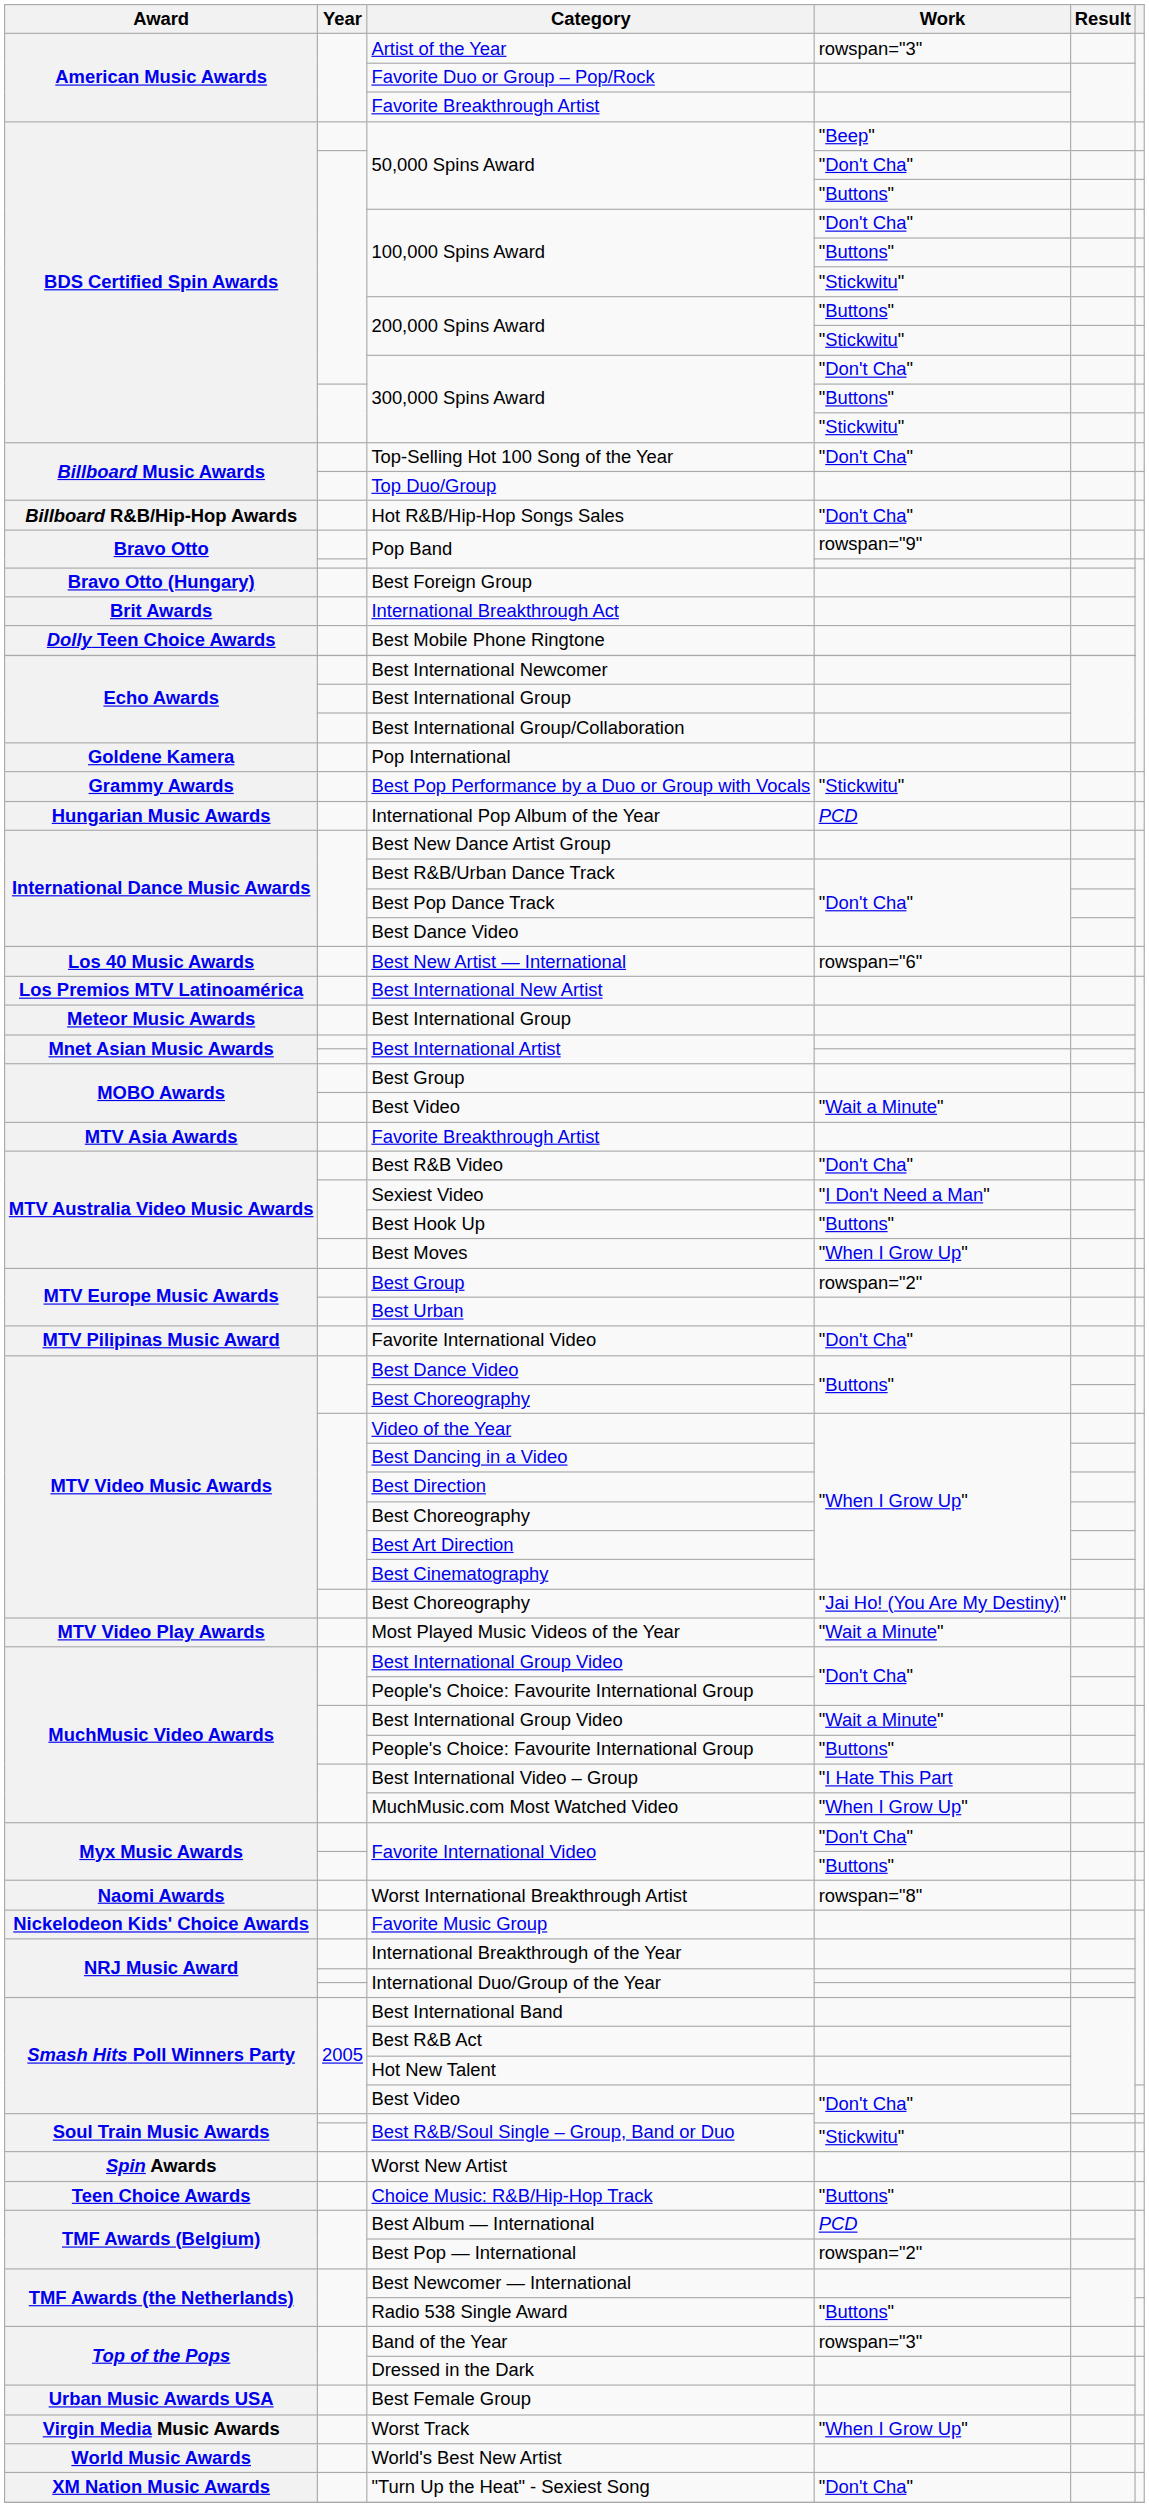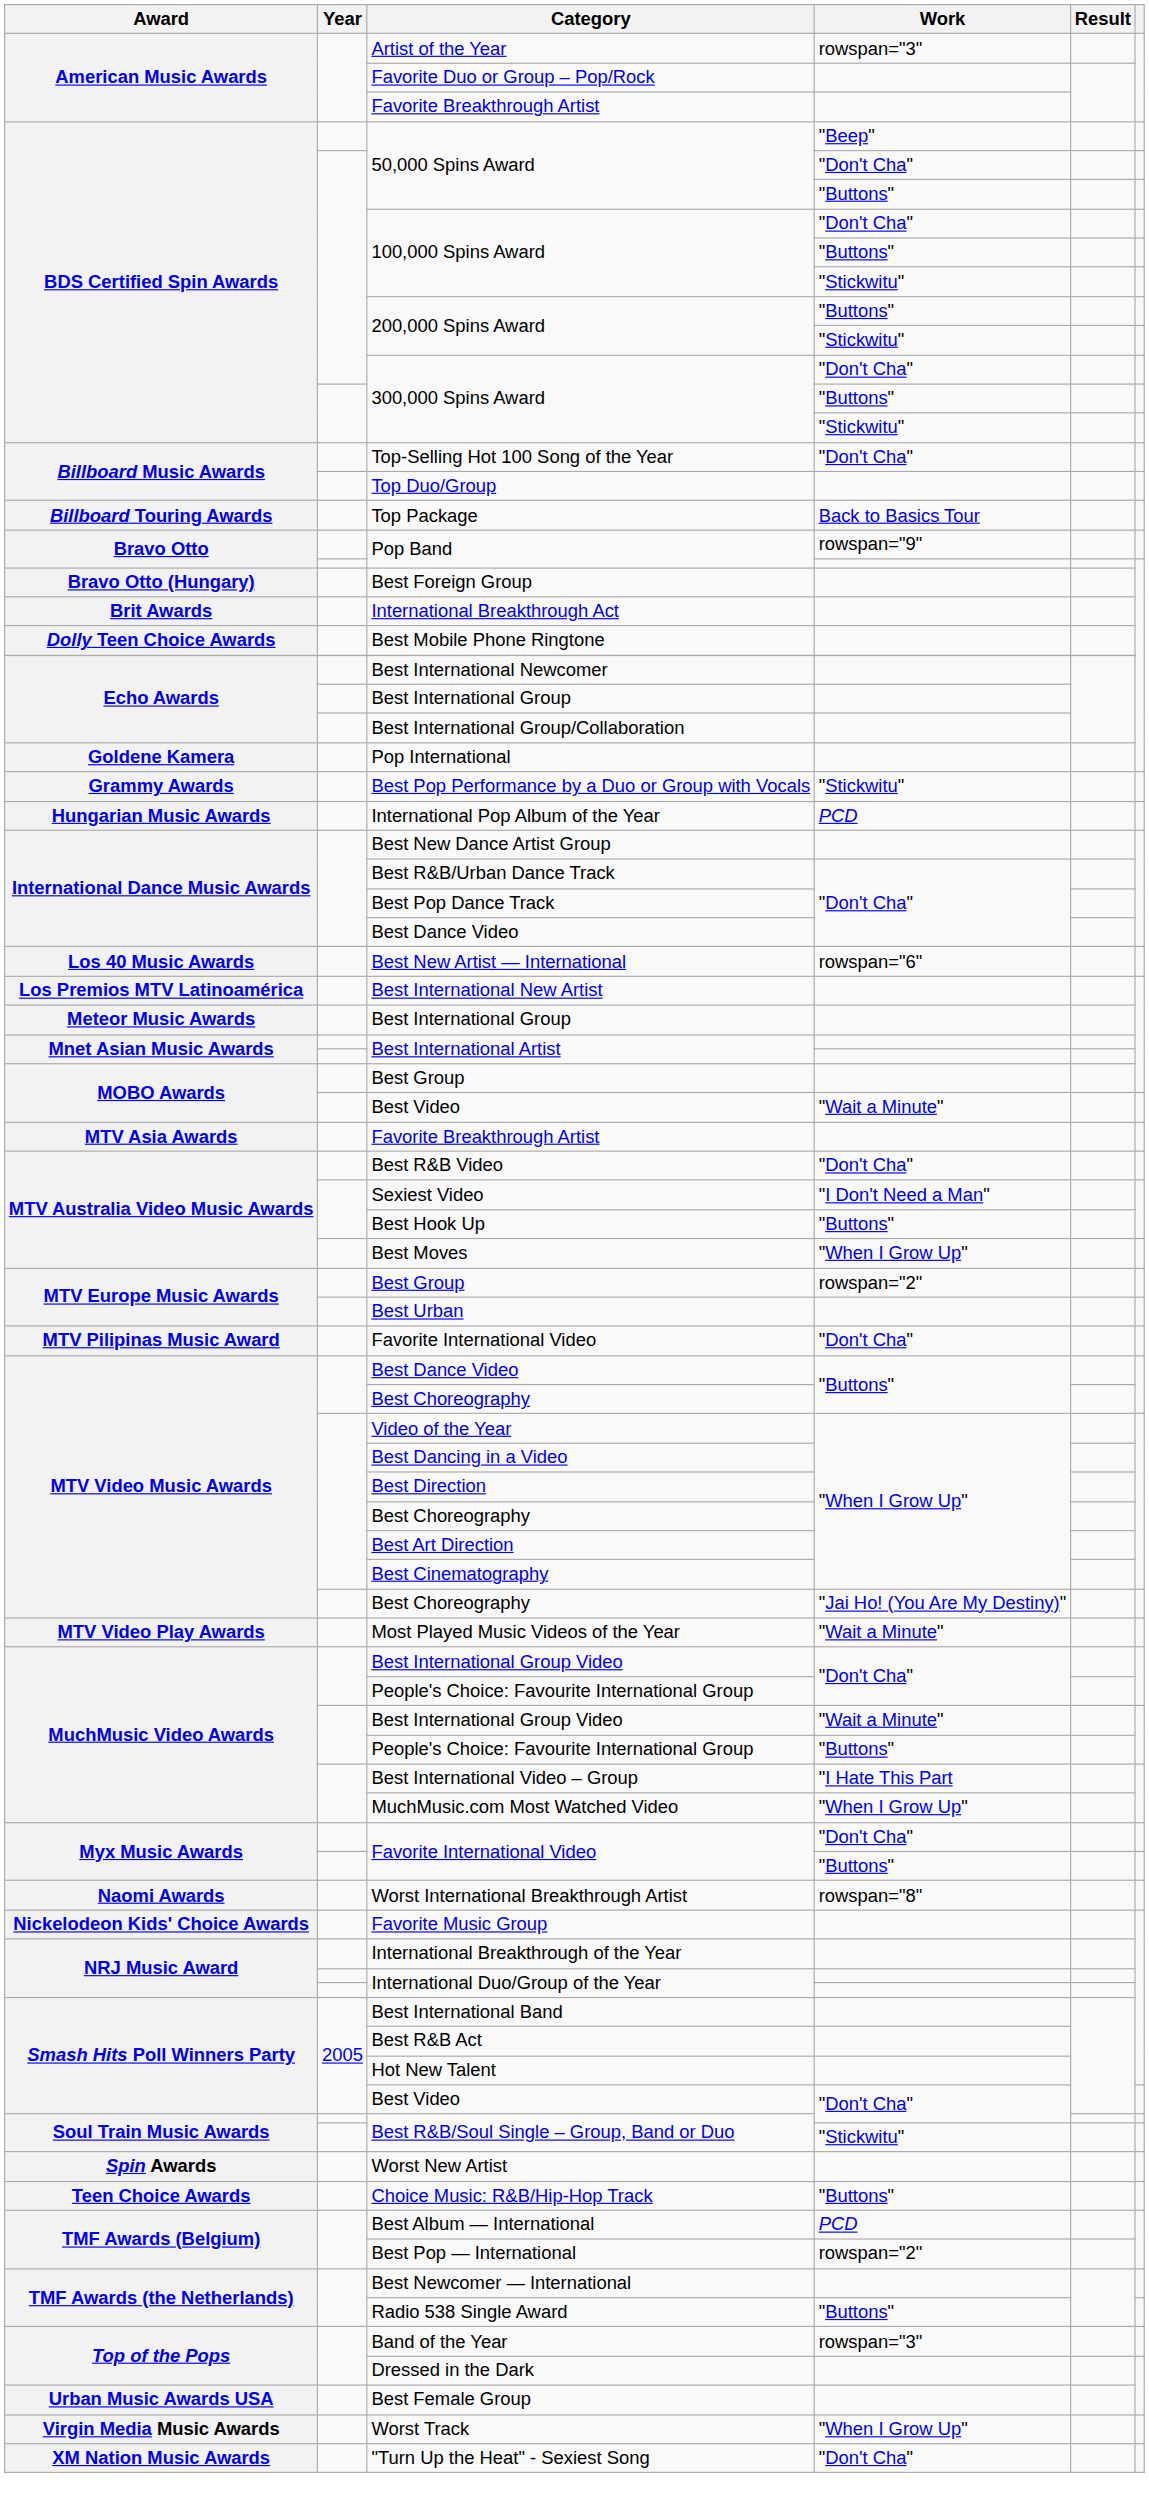- row: Billboard R&B/Hip-Hop Awards | Hot R&B/Hip-Hop Songs Sales | "Don't Cha"
+ row: Billboard Touring Awards | Top Package | Back to Basics Tour
- row: World Music Awards | World's Best New Artist
